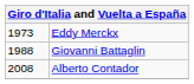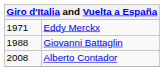Eddy Merckx | column 1: 1973 -> 1971
